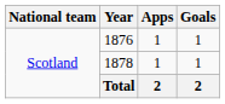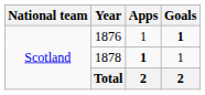1876 | Goals: normal -> bold
1878 | Apps: normal -> bold
